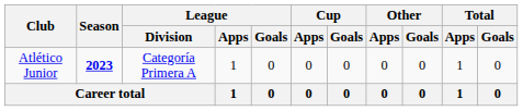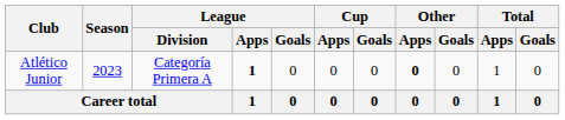Atlético Junior | Season: bold -> normal
Atlético Junior | League / Apps: normal -> bold
Atlético Junior | Other / Apps: normal -> bold
